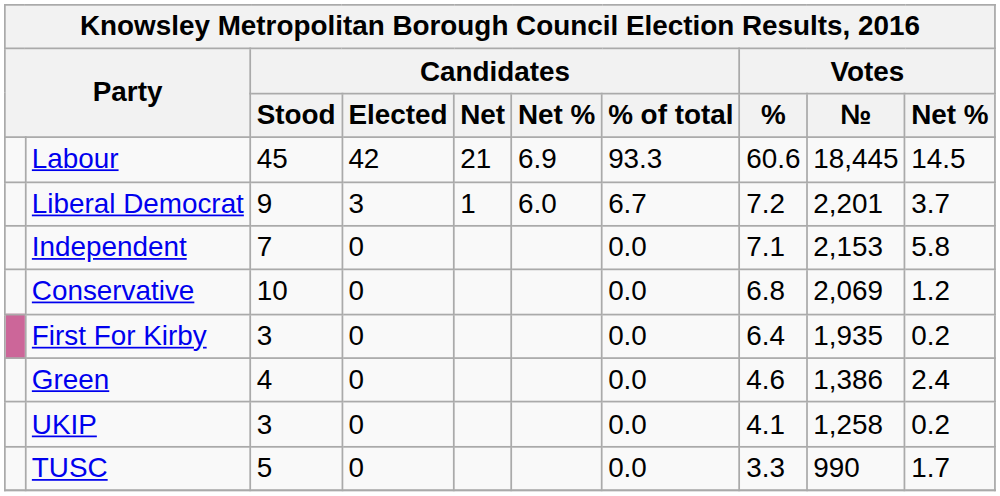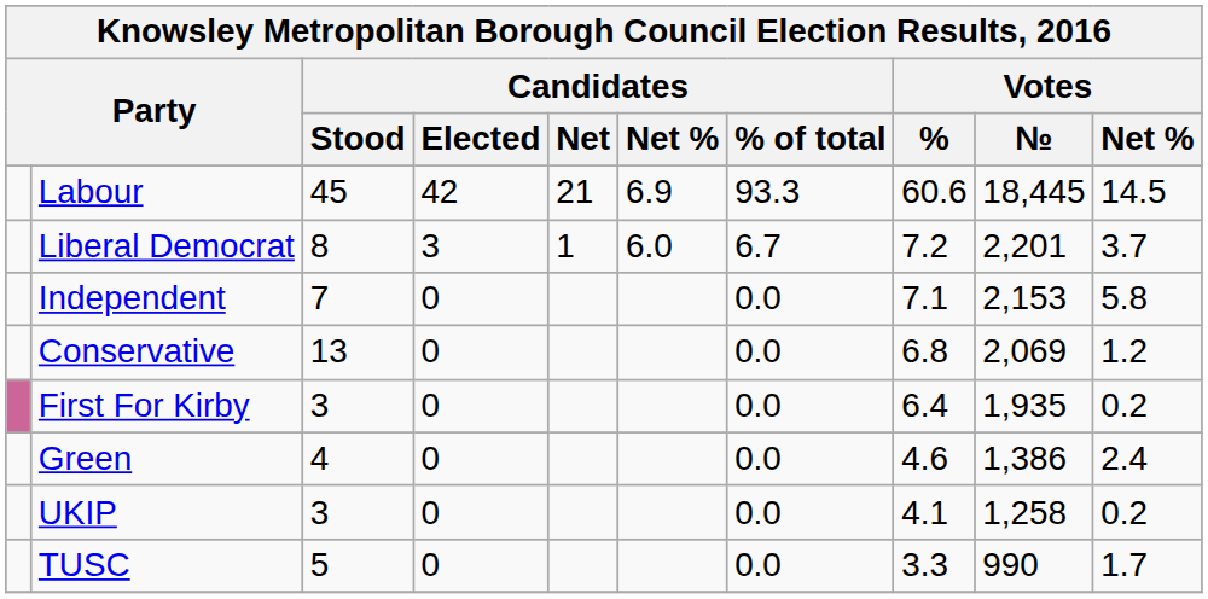Liberal Democrat | Candidates / Stood: 9 -> 8
Conservative | Candidates / Stood: 10 -> 13
